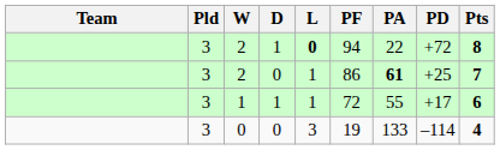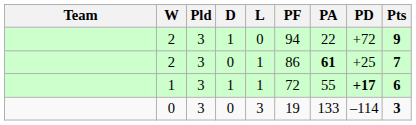columns swapped: Pld <-> W
row 2 | L: bold -> normal
row 2 | Pts: 8 -> 9
row 4 | PD: normal -> bold
row 5 | Pts: 4 -> 3
